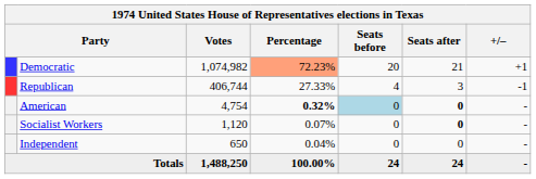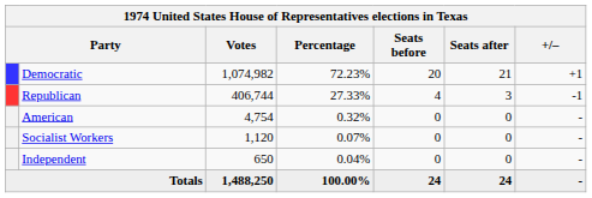Democratic | Percentage: lightsalmon background -> no background
American | Percentage: bold -> normal
American | Seats before: lightblue background -> no background
American | Seats after: bold -> normal
Socialist Workers | Seats after: bold -> normal
